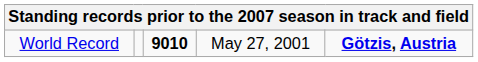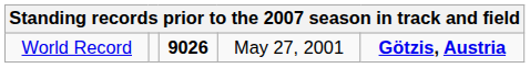World Record | column 3: 9010 -> 9026
